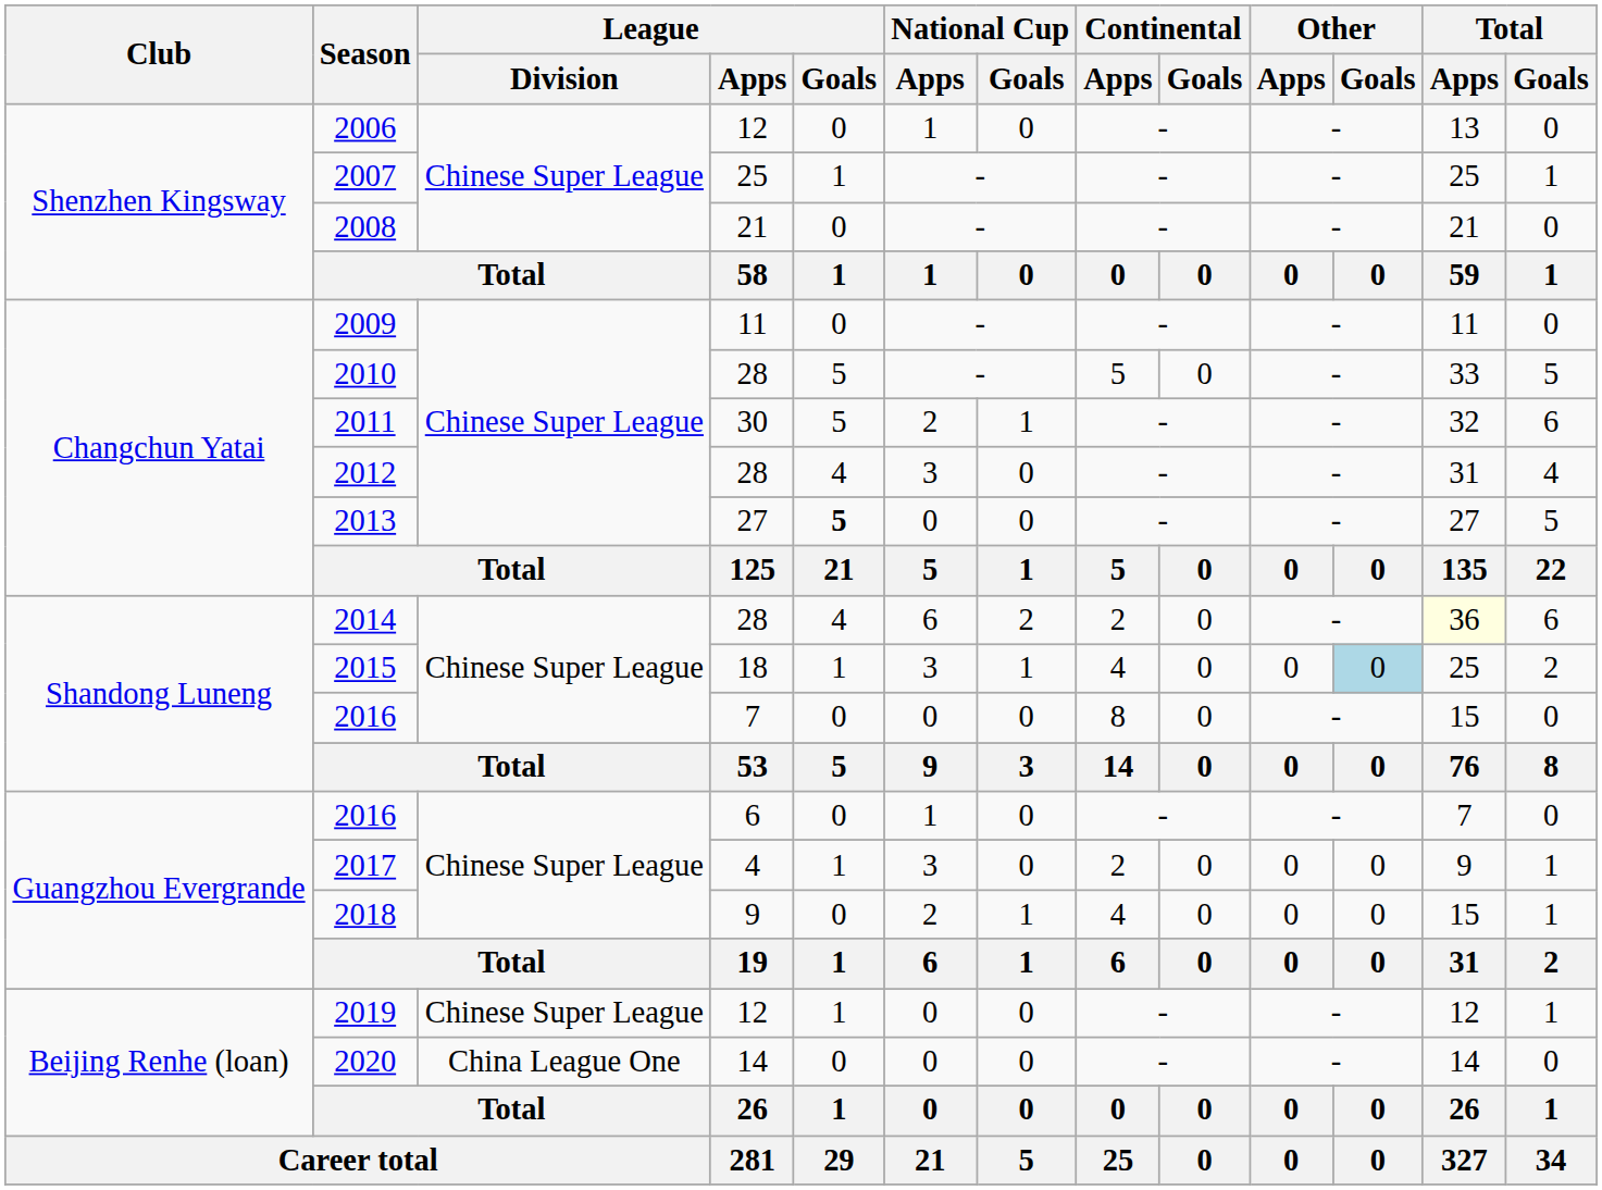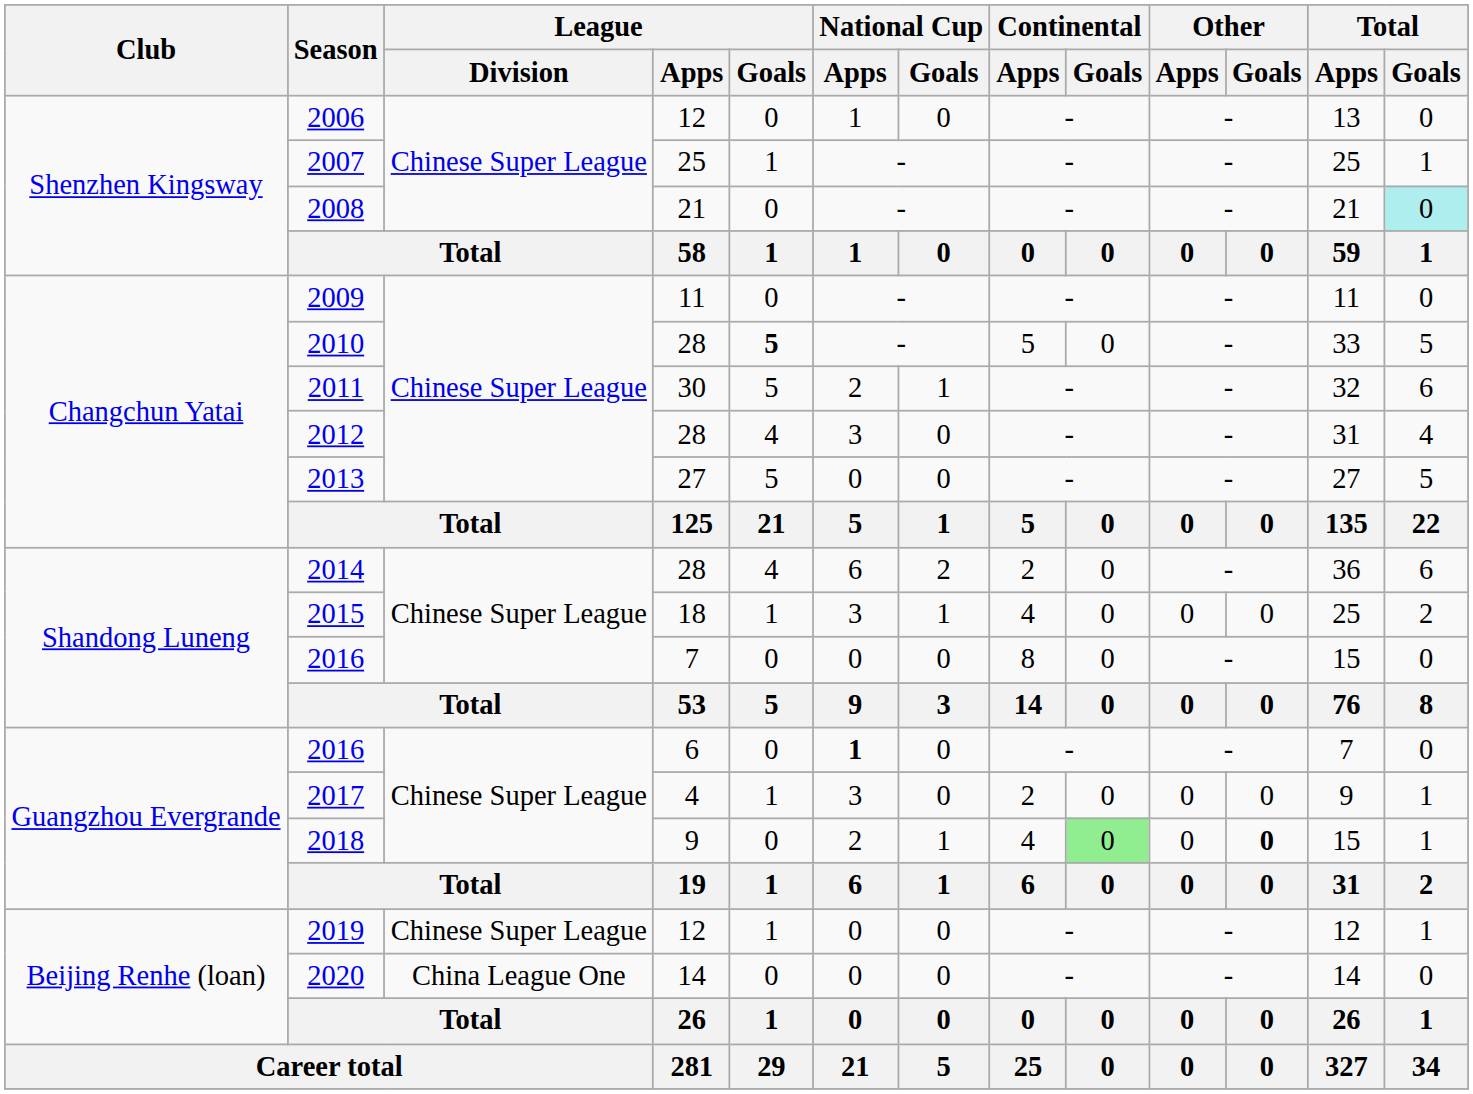2008 | Total / Goals: no background -> paleturquoise background
2010 | League / Goals: normal -> bold
2013 | League / Goals: bold -> normal
2014 | Total / Apps: lightyellow background -> no background
2015 | Other / Goals: lightblue background -> no background
2016 / 6 | National Cup / Apps: normal -> bold
2018 | Continental / Goals: no background -> lightgreen background
2018 | Other / Goals: normal -> bold
